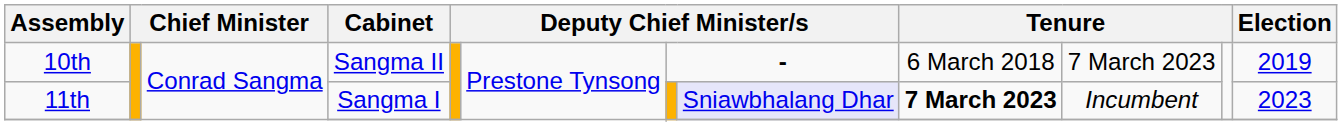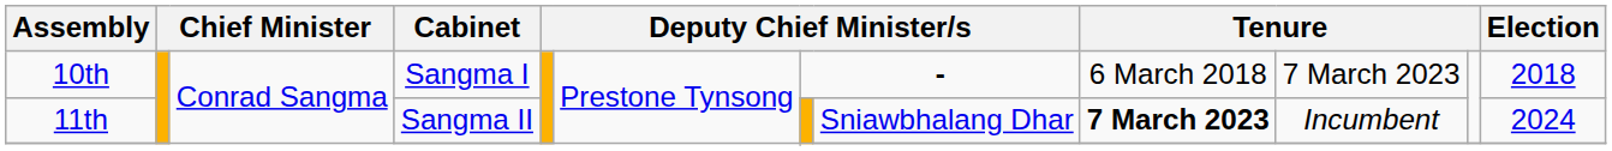10th | Cabinet: Sangma II -> Sangma I
10th | Election: 2019 -> 2018
11th | Cabinet: Sangma I -> Sangma II
11th | column 8: lavender background -> no background
11th | Election: 2023 -> 2024
